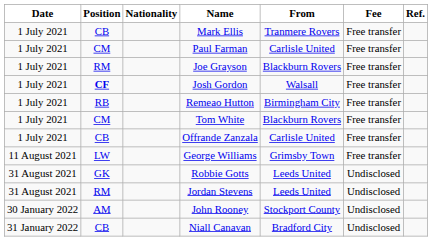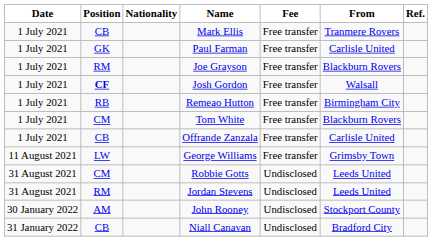columns swapped: From <-> Fee
Paul Farman | Position: CM -> GK
Robbie Gotts | Position: GK -> CM
